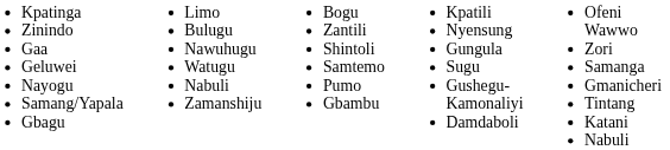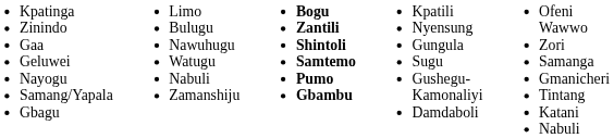Kpatinga Zinindo Gaa Geluwei Nayogu Samang/Yapala Gbagu | column 3: normal -> bold
